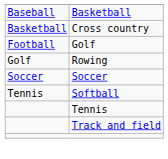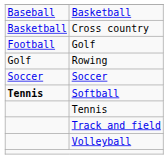Softball | column 1: normal -> bold
+ row: Volleyball
